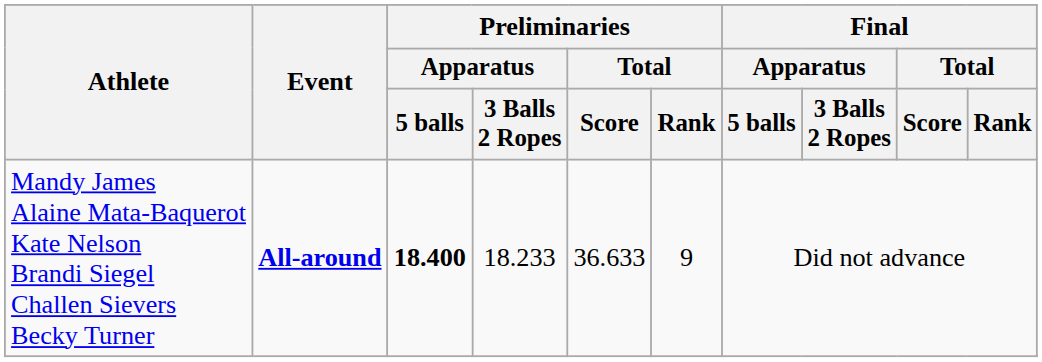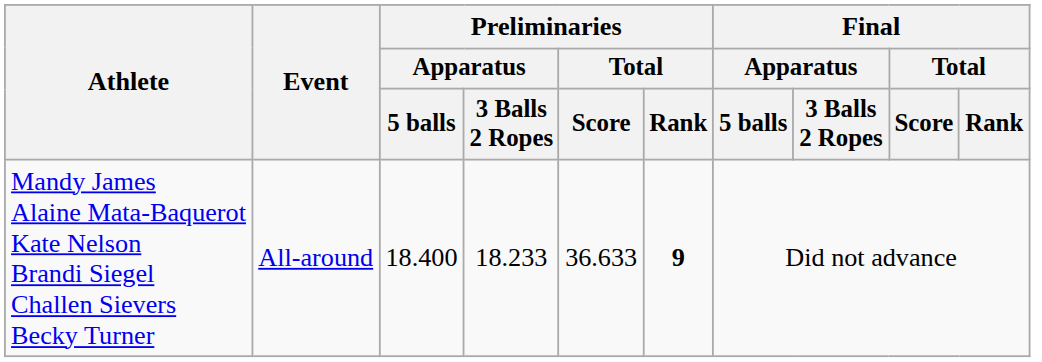row 4 | Event: bold -> normal
row 4 | Preliminaries / Apparatus / 5 balls: bold -> normal
row 4 | Preliminaries / Total / Rank: normal -> bold
